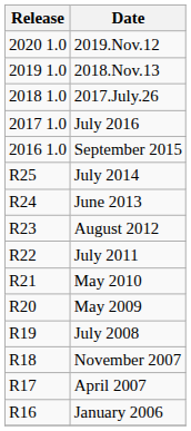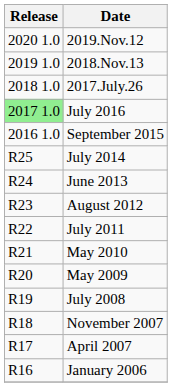July 2016 | Release: no background -> lightgreen background
